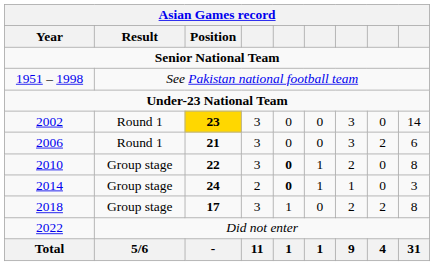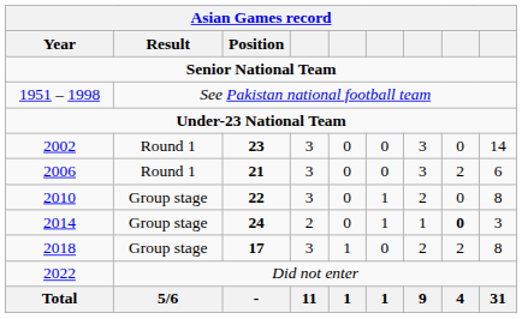2002 | Position: gold background -> no background
2010 | column 5: bold -> normal
2014 | column 5: bold -> normal
2014 | column 8: normal -> bold
